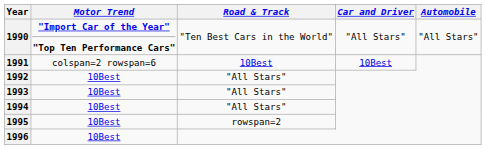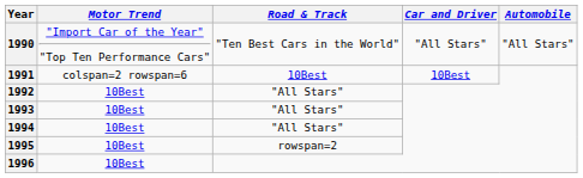1990 | Motor Trend: bold -> normal
